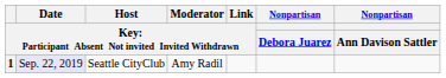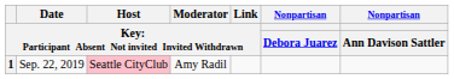1 | column 2: lavender background -> no background
1 | column 3: no background -> pink background
